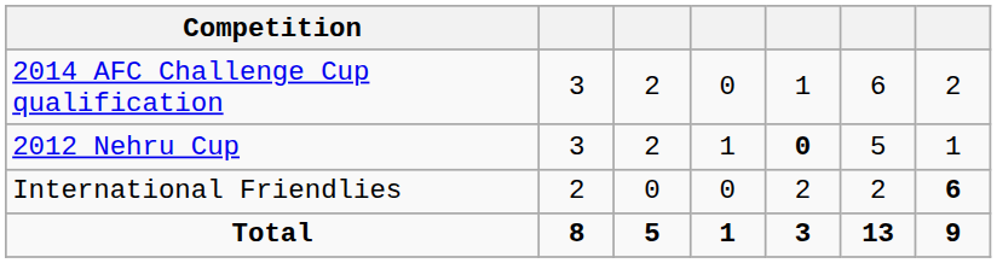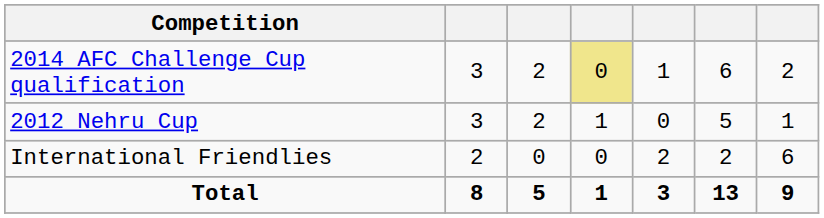2014 AFC Challenge Cup qualification | column 4: no background -> khaki background
2012 Nehru Cup | column 5: bold -> normal
International Friendlies | column 7: bold -> normal
